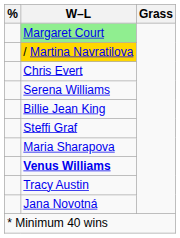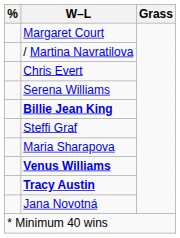Margaret Court | W–L: lightgreen background -> no background
/ Martina Navratilova | W–L: gold background -> no background
Billie Jean King | W–L: normal -> bold
Tracy Austin | W–L: normal -> bold
